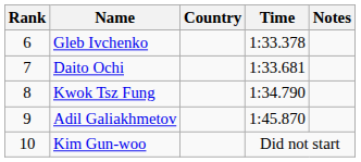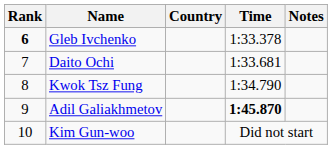Gleb Ivchenko | Rank: normal -> bold
Adil Galiakhmetov | Time: normal -> bold
